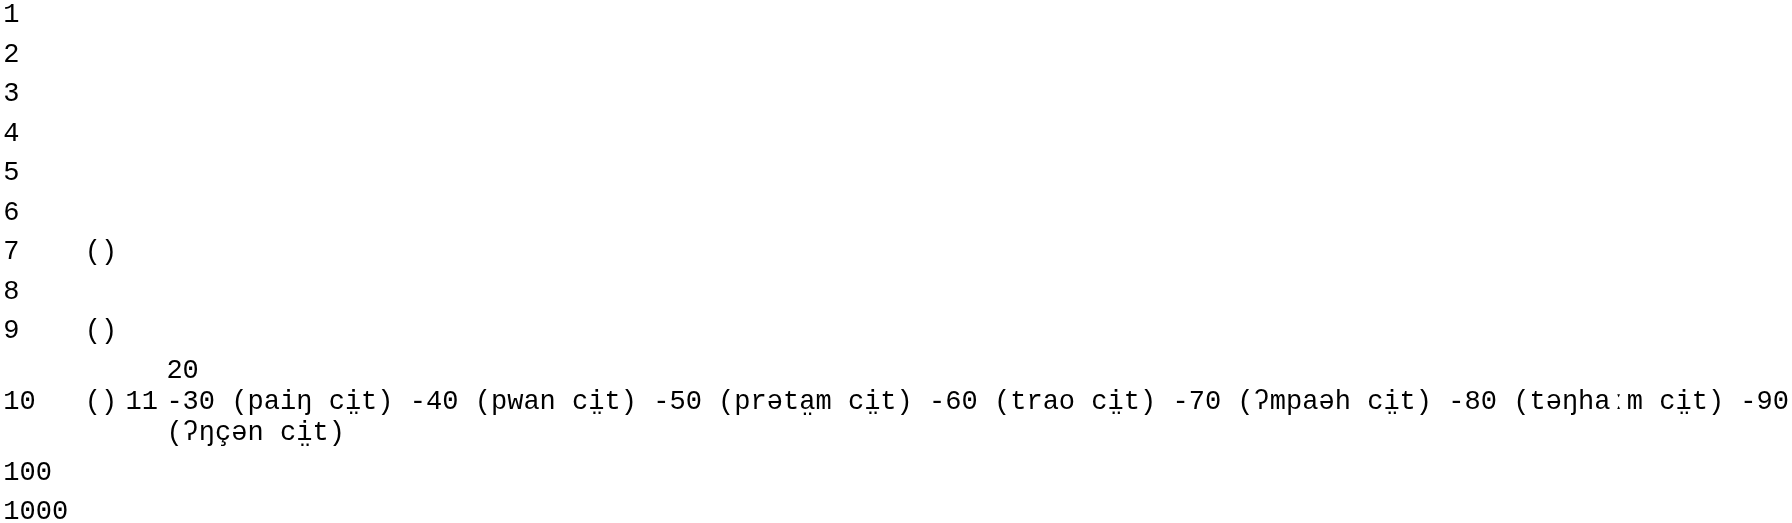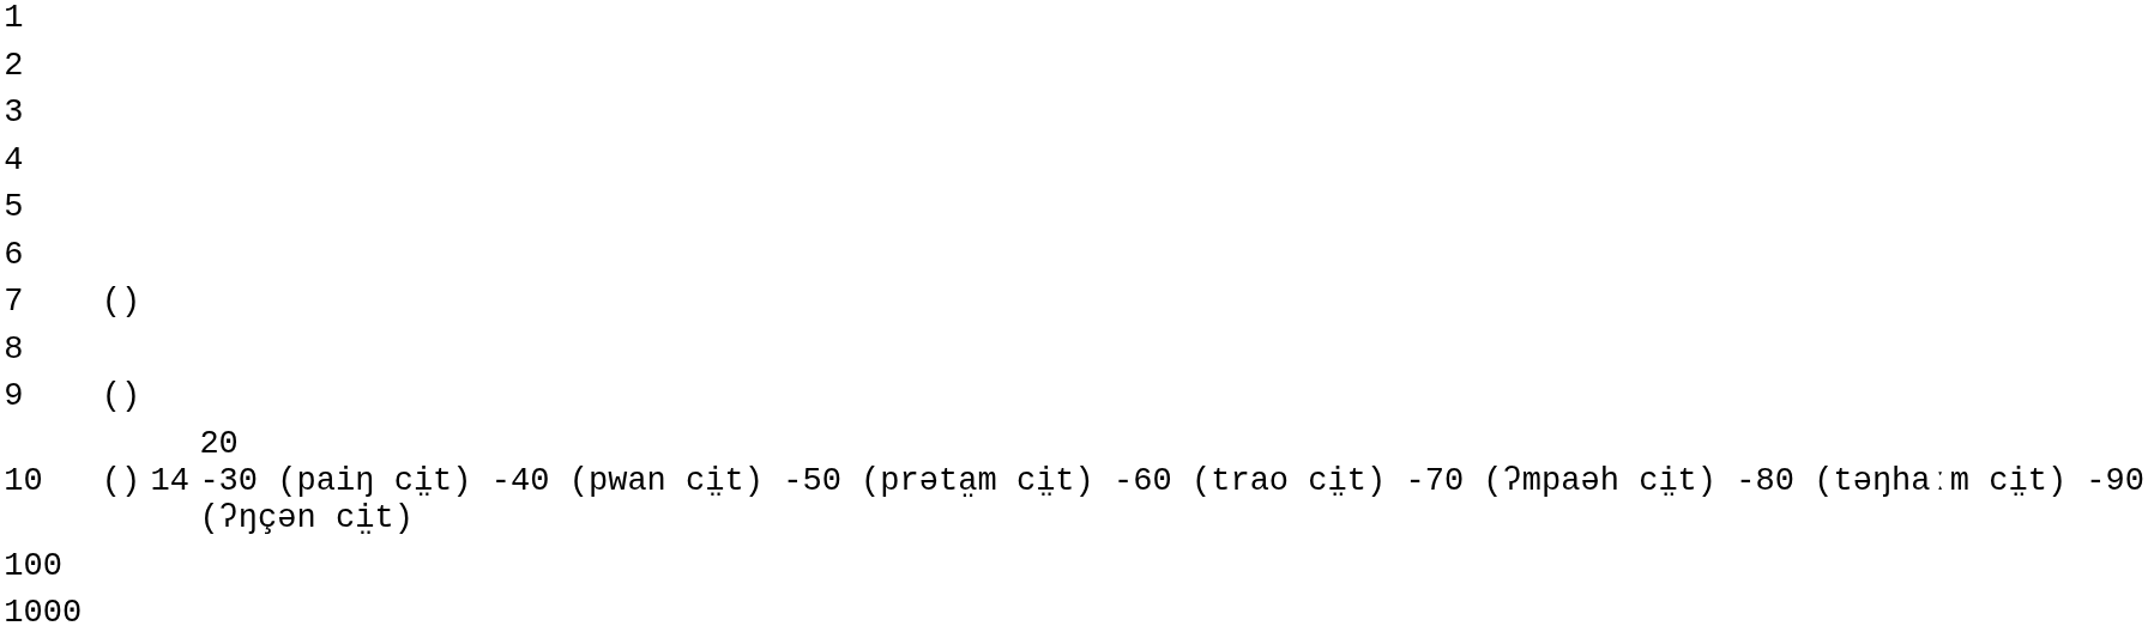10 | column 3: 11 -> 14
